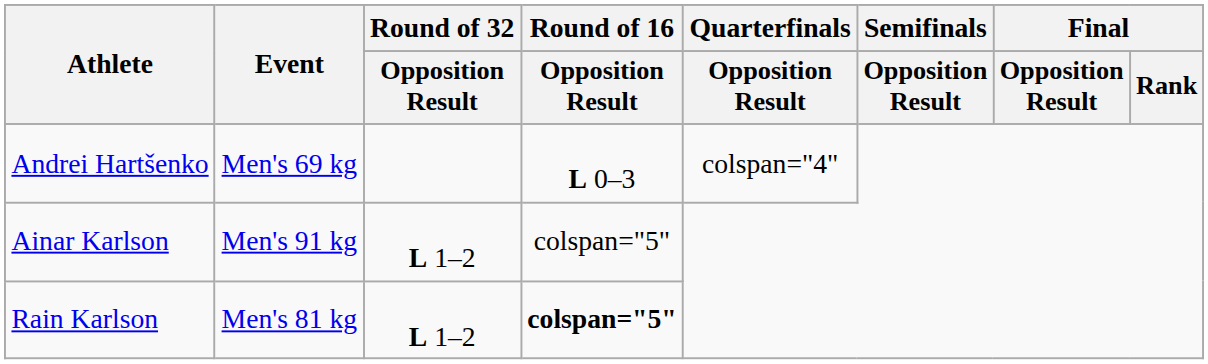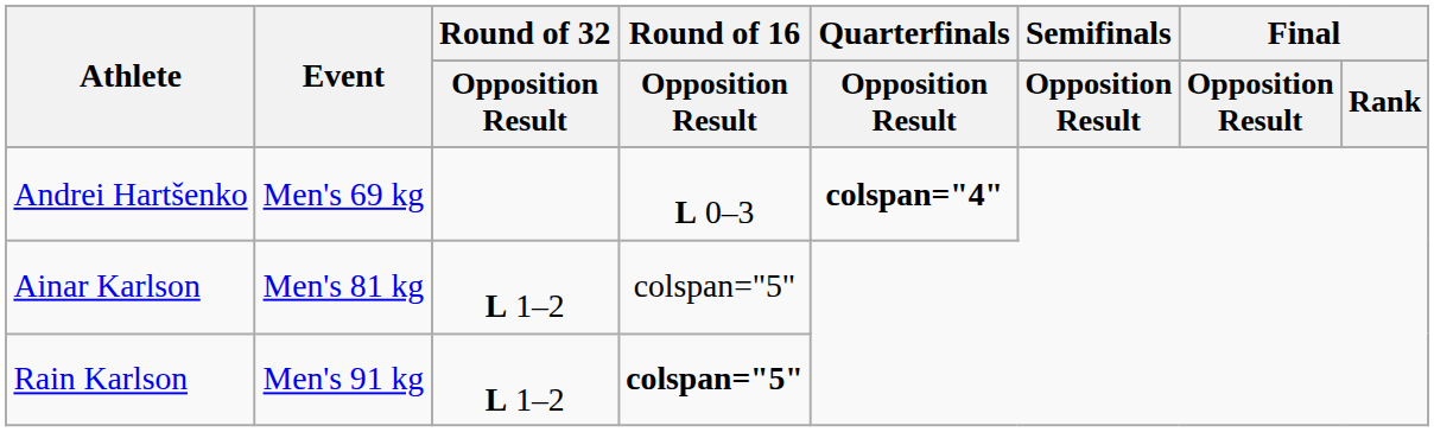Andrei Hartšenko | Quarterfinals / Opposition Result: normal -> bold
Ainar Karlson | Event: Men's 91 kg -> Men's 81 kg
Rain Karlson | Event: Men's 81 kg -> Men's 91 kg
